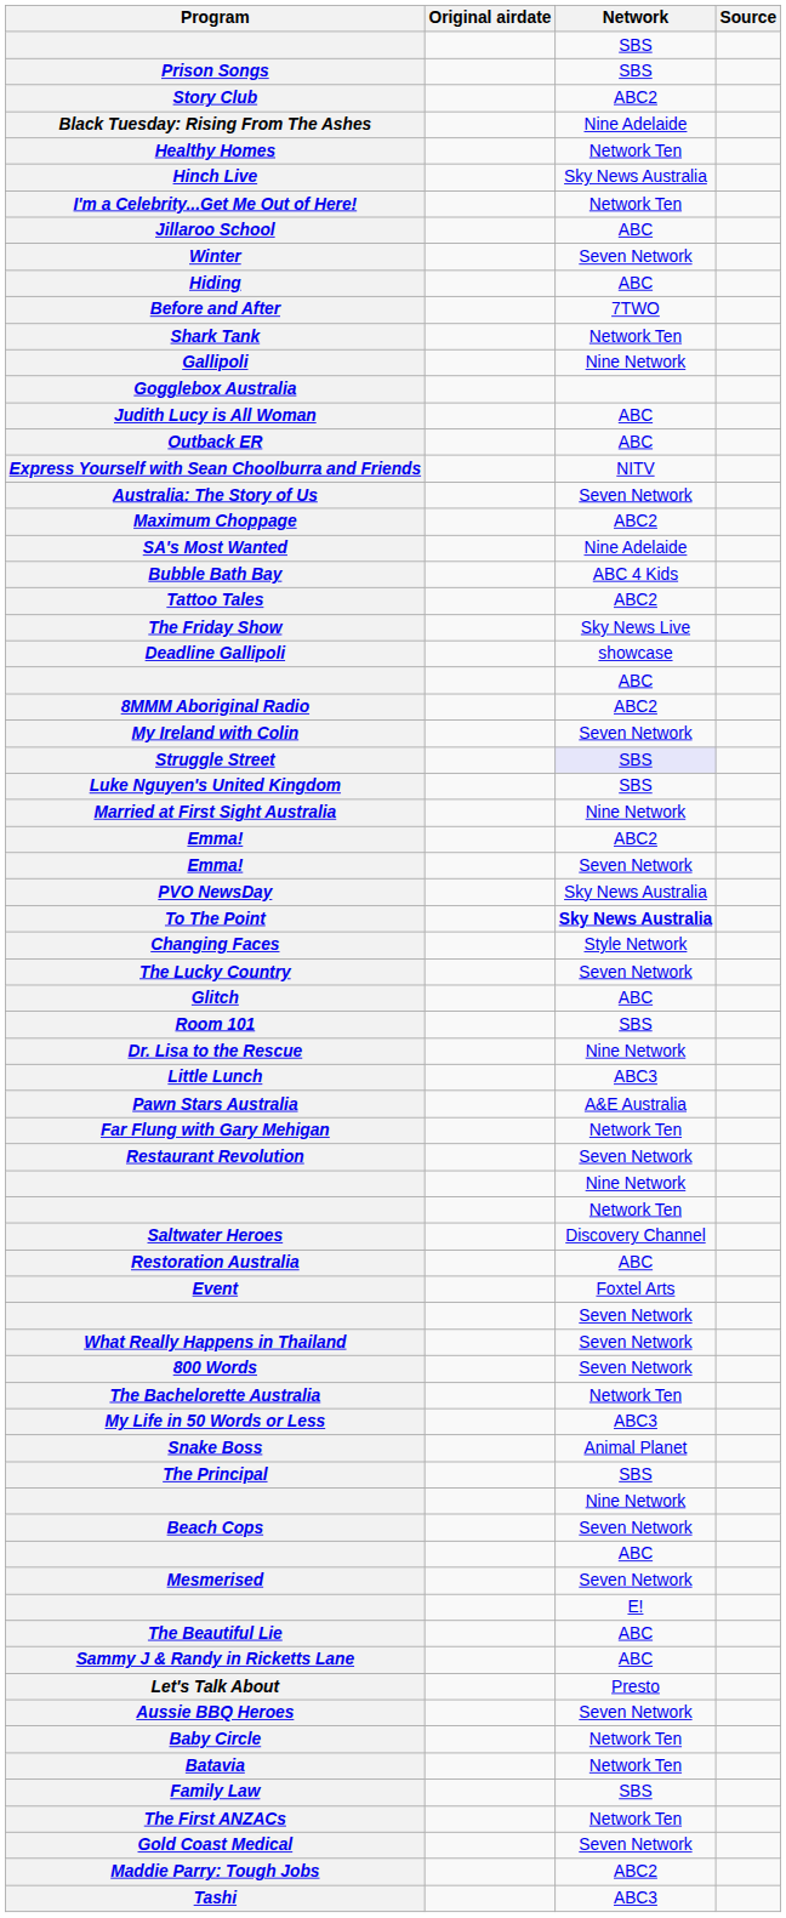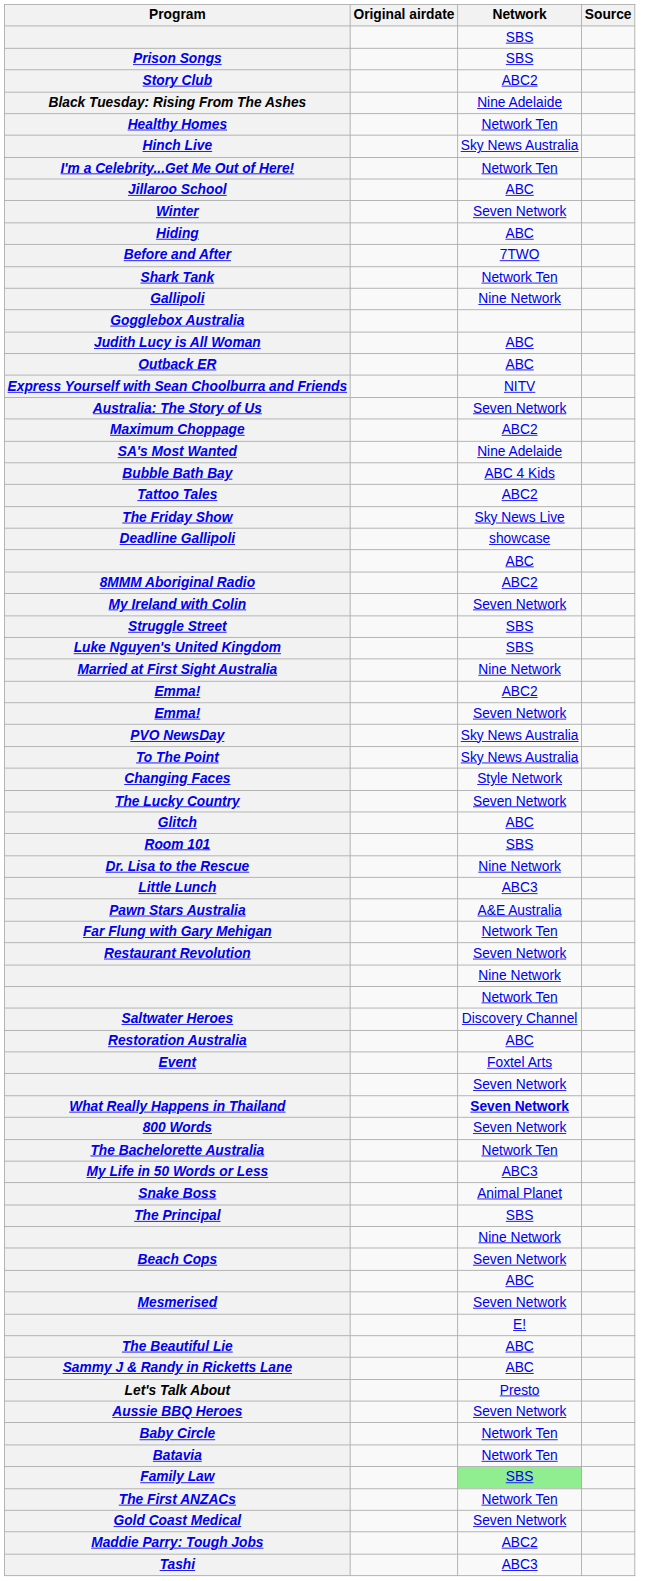Struggle Street | Network: lavender background -> no background
To The Point | Network: bold -> normal
What Really Happens in Thailand | Network: normal -> bold
Family Law | Network: no background -> lightgreen background
